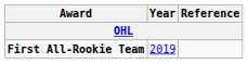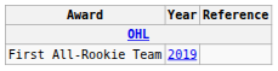row 3 | Award: bold -> normal
